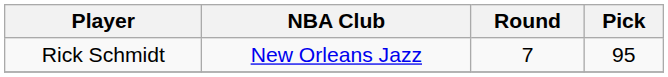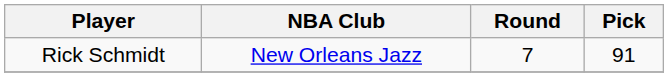Rick Schmidt | Pick: 95 -> 91
